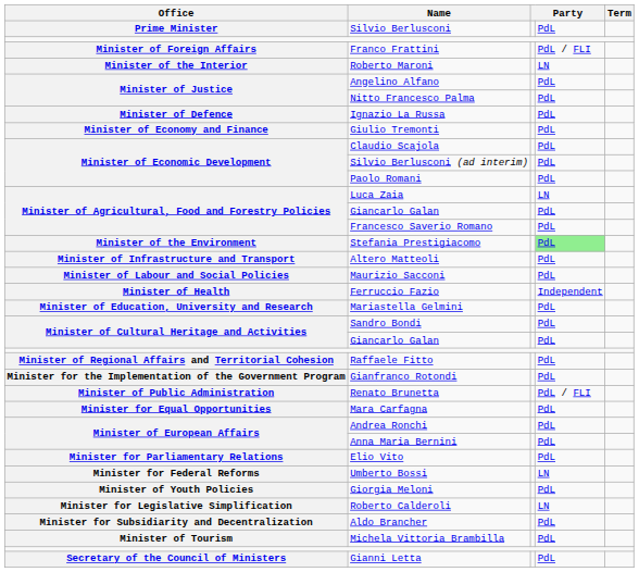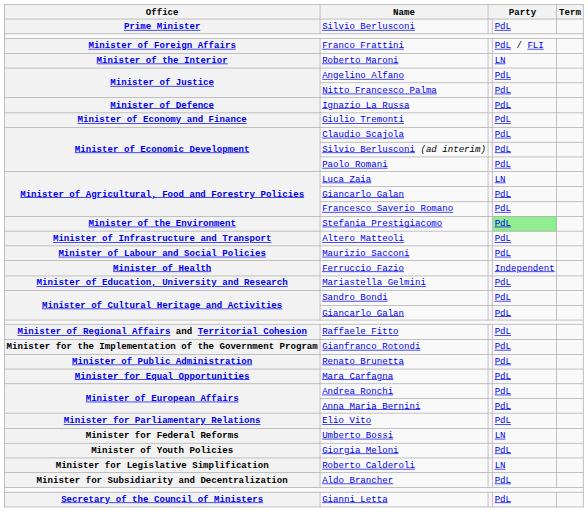Renato Brunetta | column 4: PdL / FLI -> PdL
- row: Minister of Tourism | Michela Vittoria Brambilla | PdL
